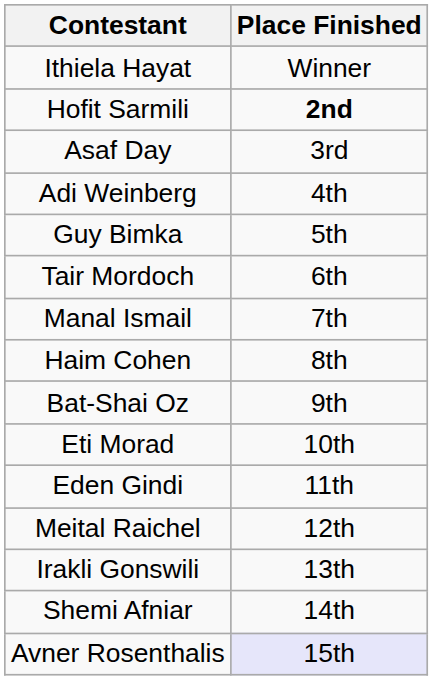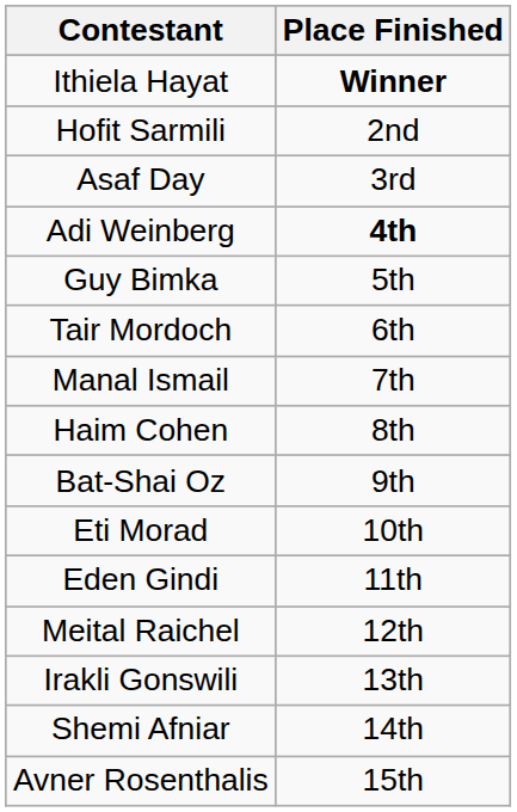Ithiela Hayat | Place Finished: normal -> bold
Hofit Sarmili | Place Finished: bold -> normal
Adi Weinberg | Place Finished: normal -> bold
Avner Rosenthalis | Place Finished: lavender background -> no background
